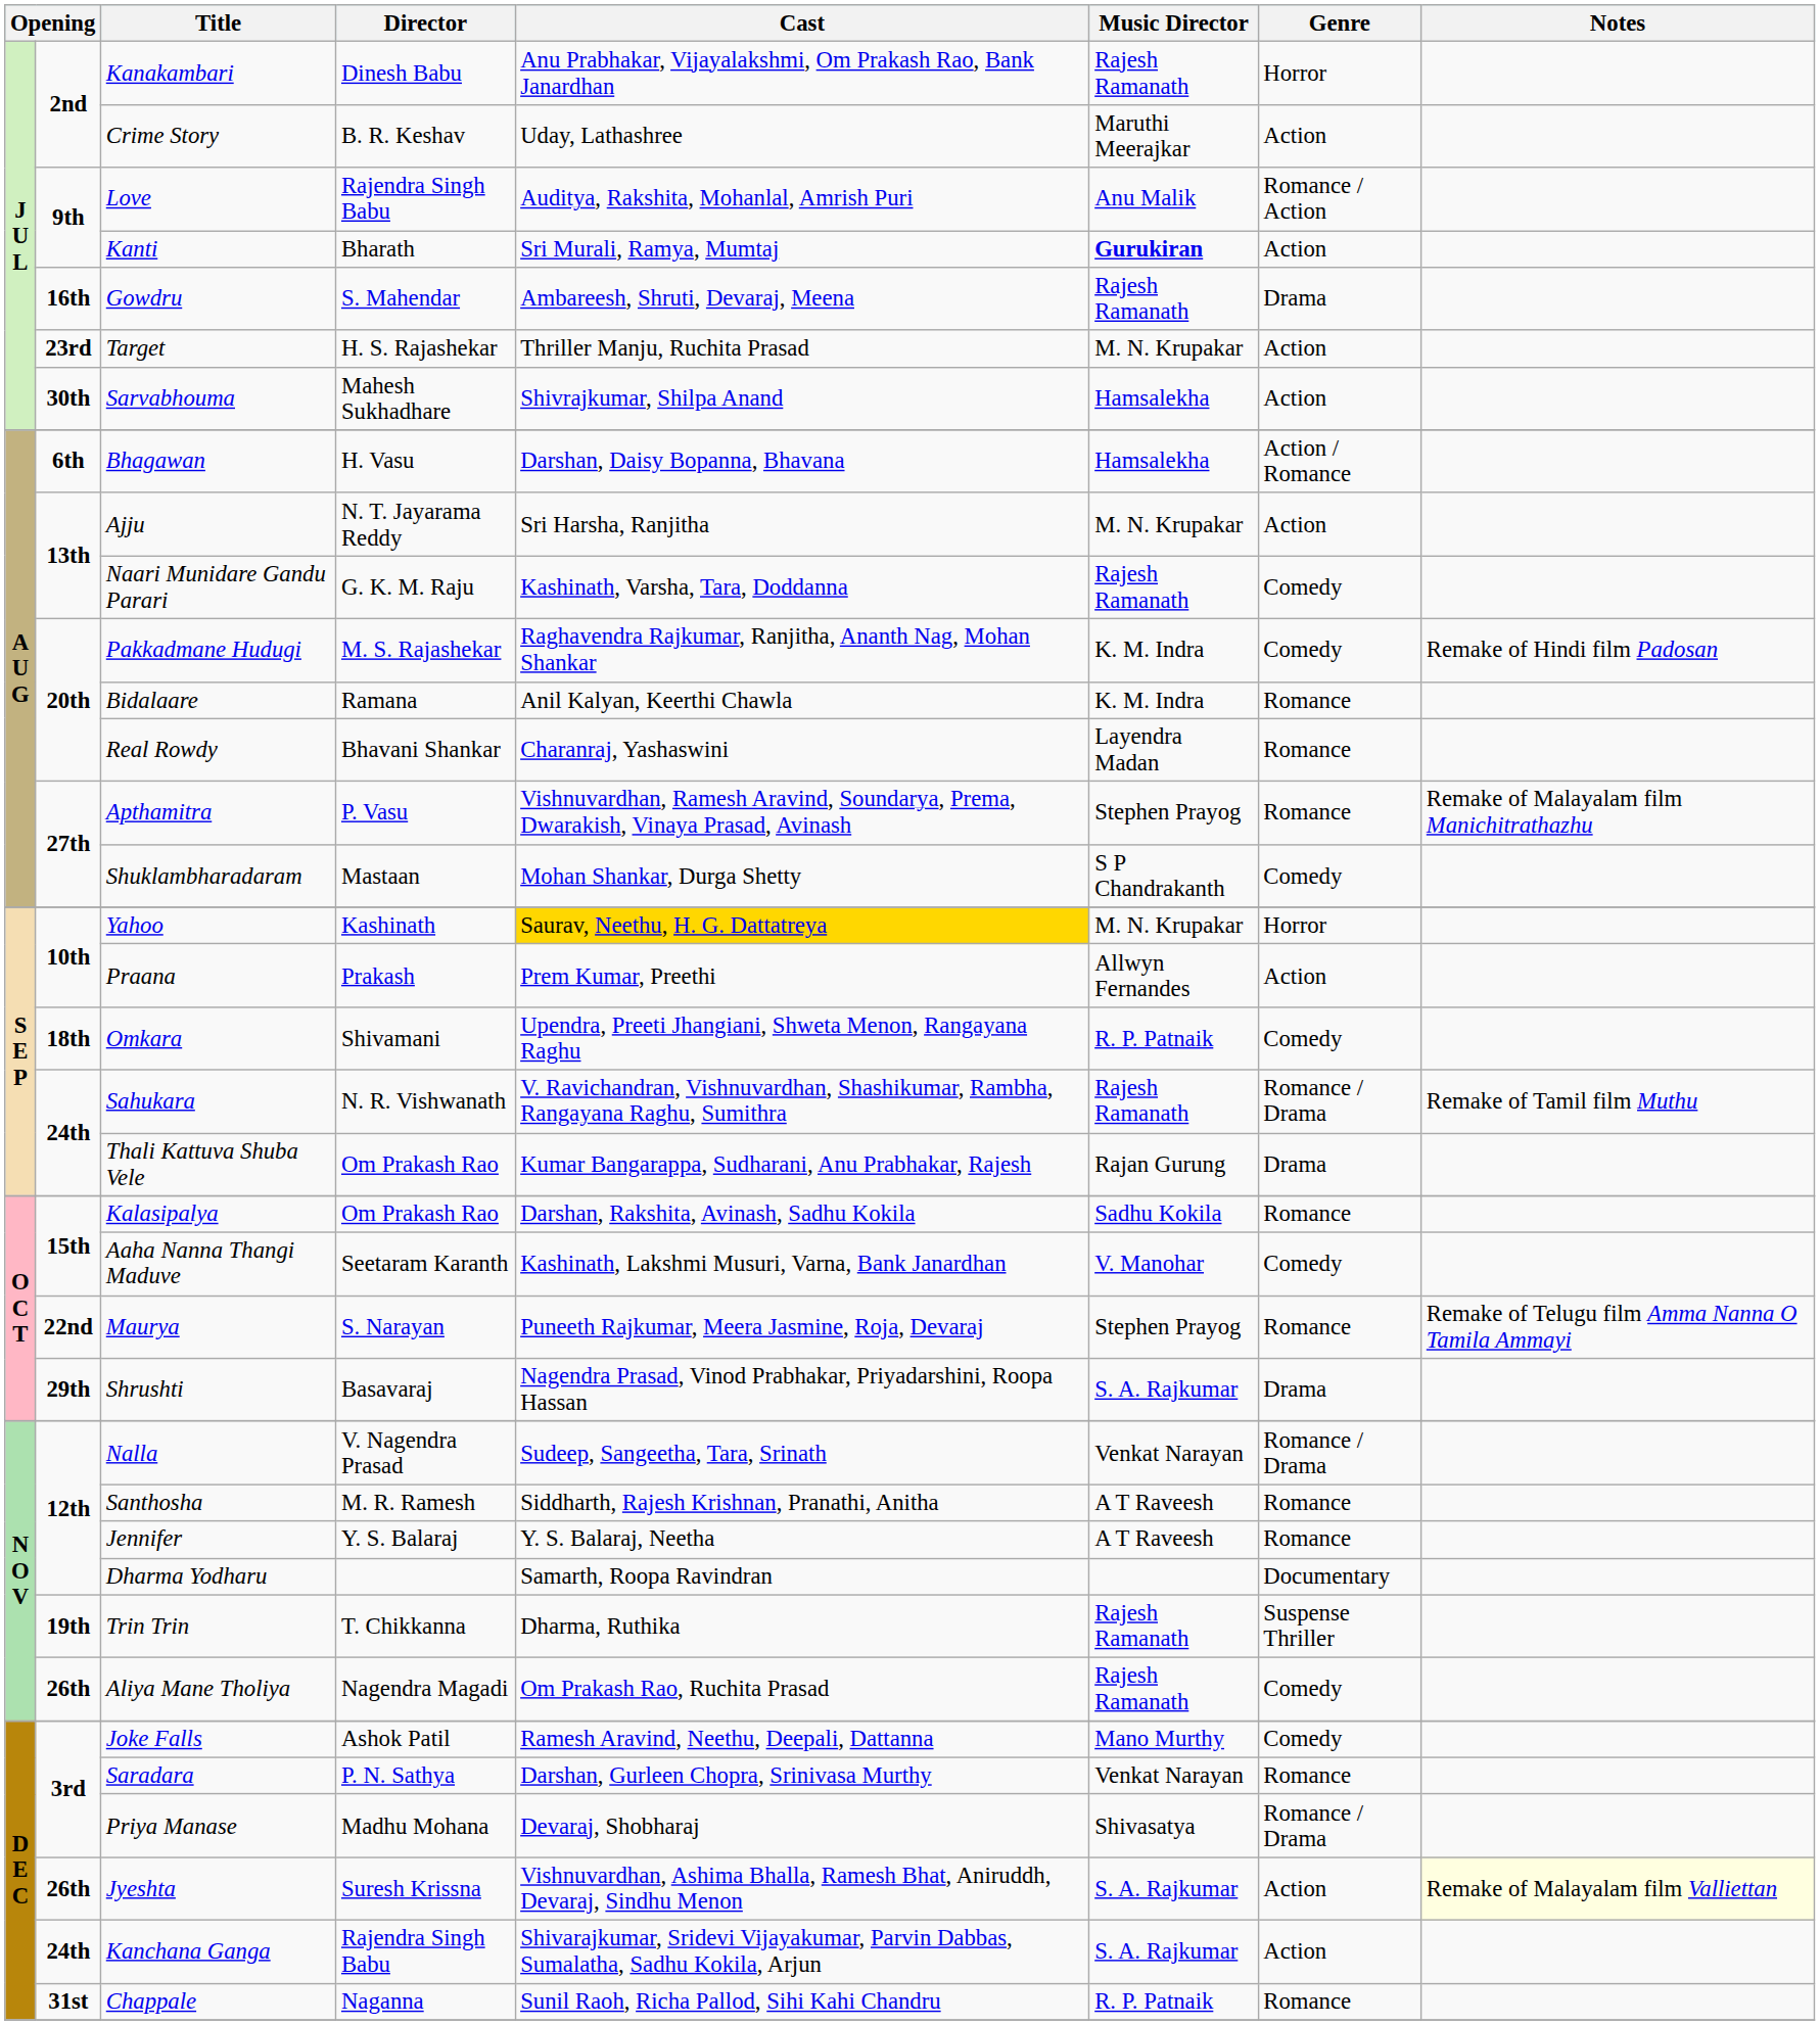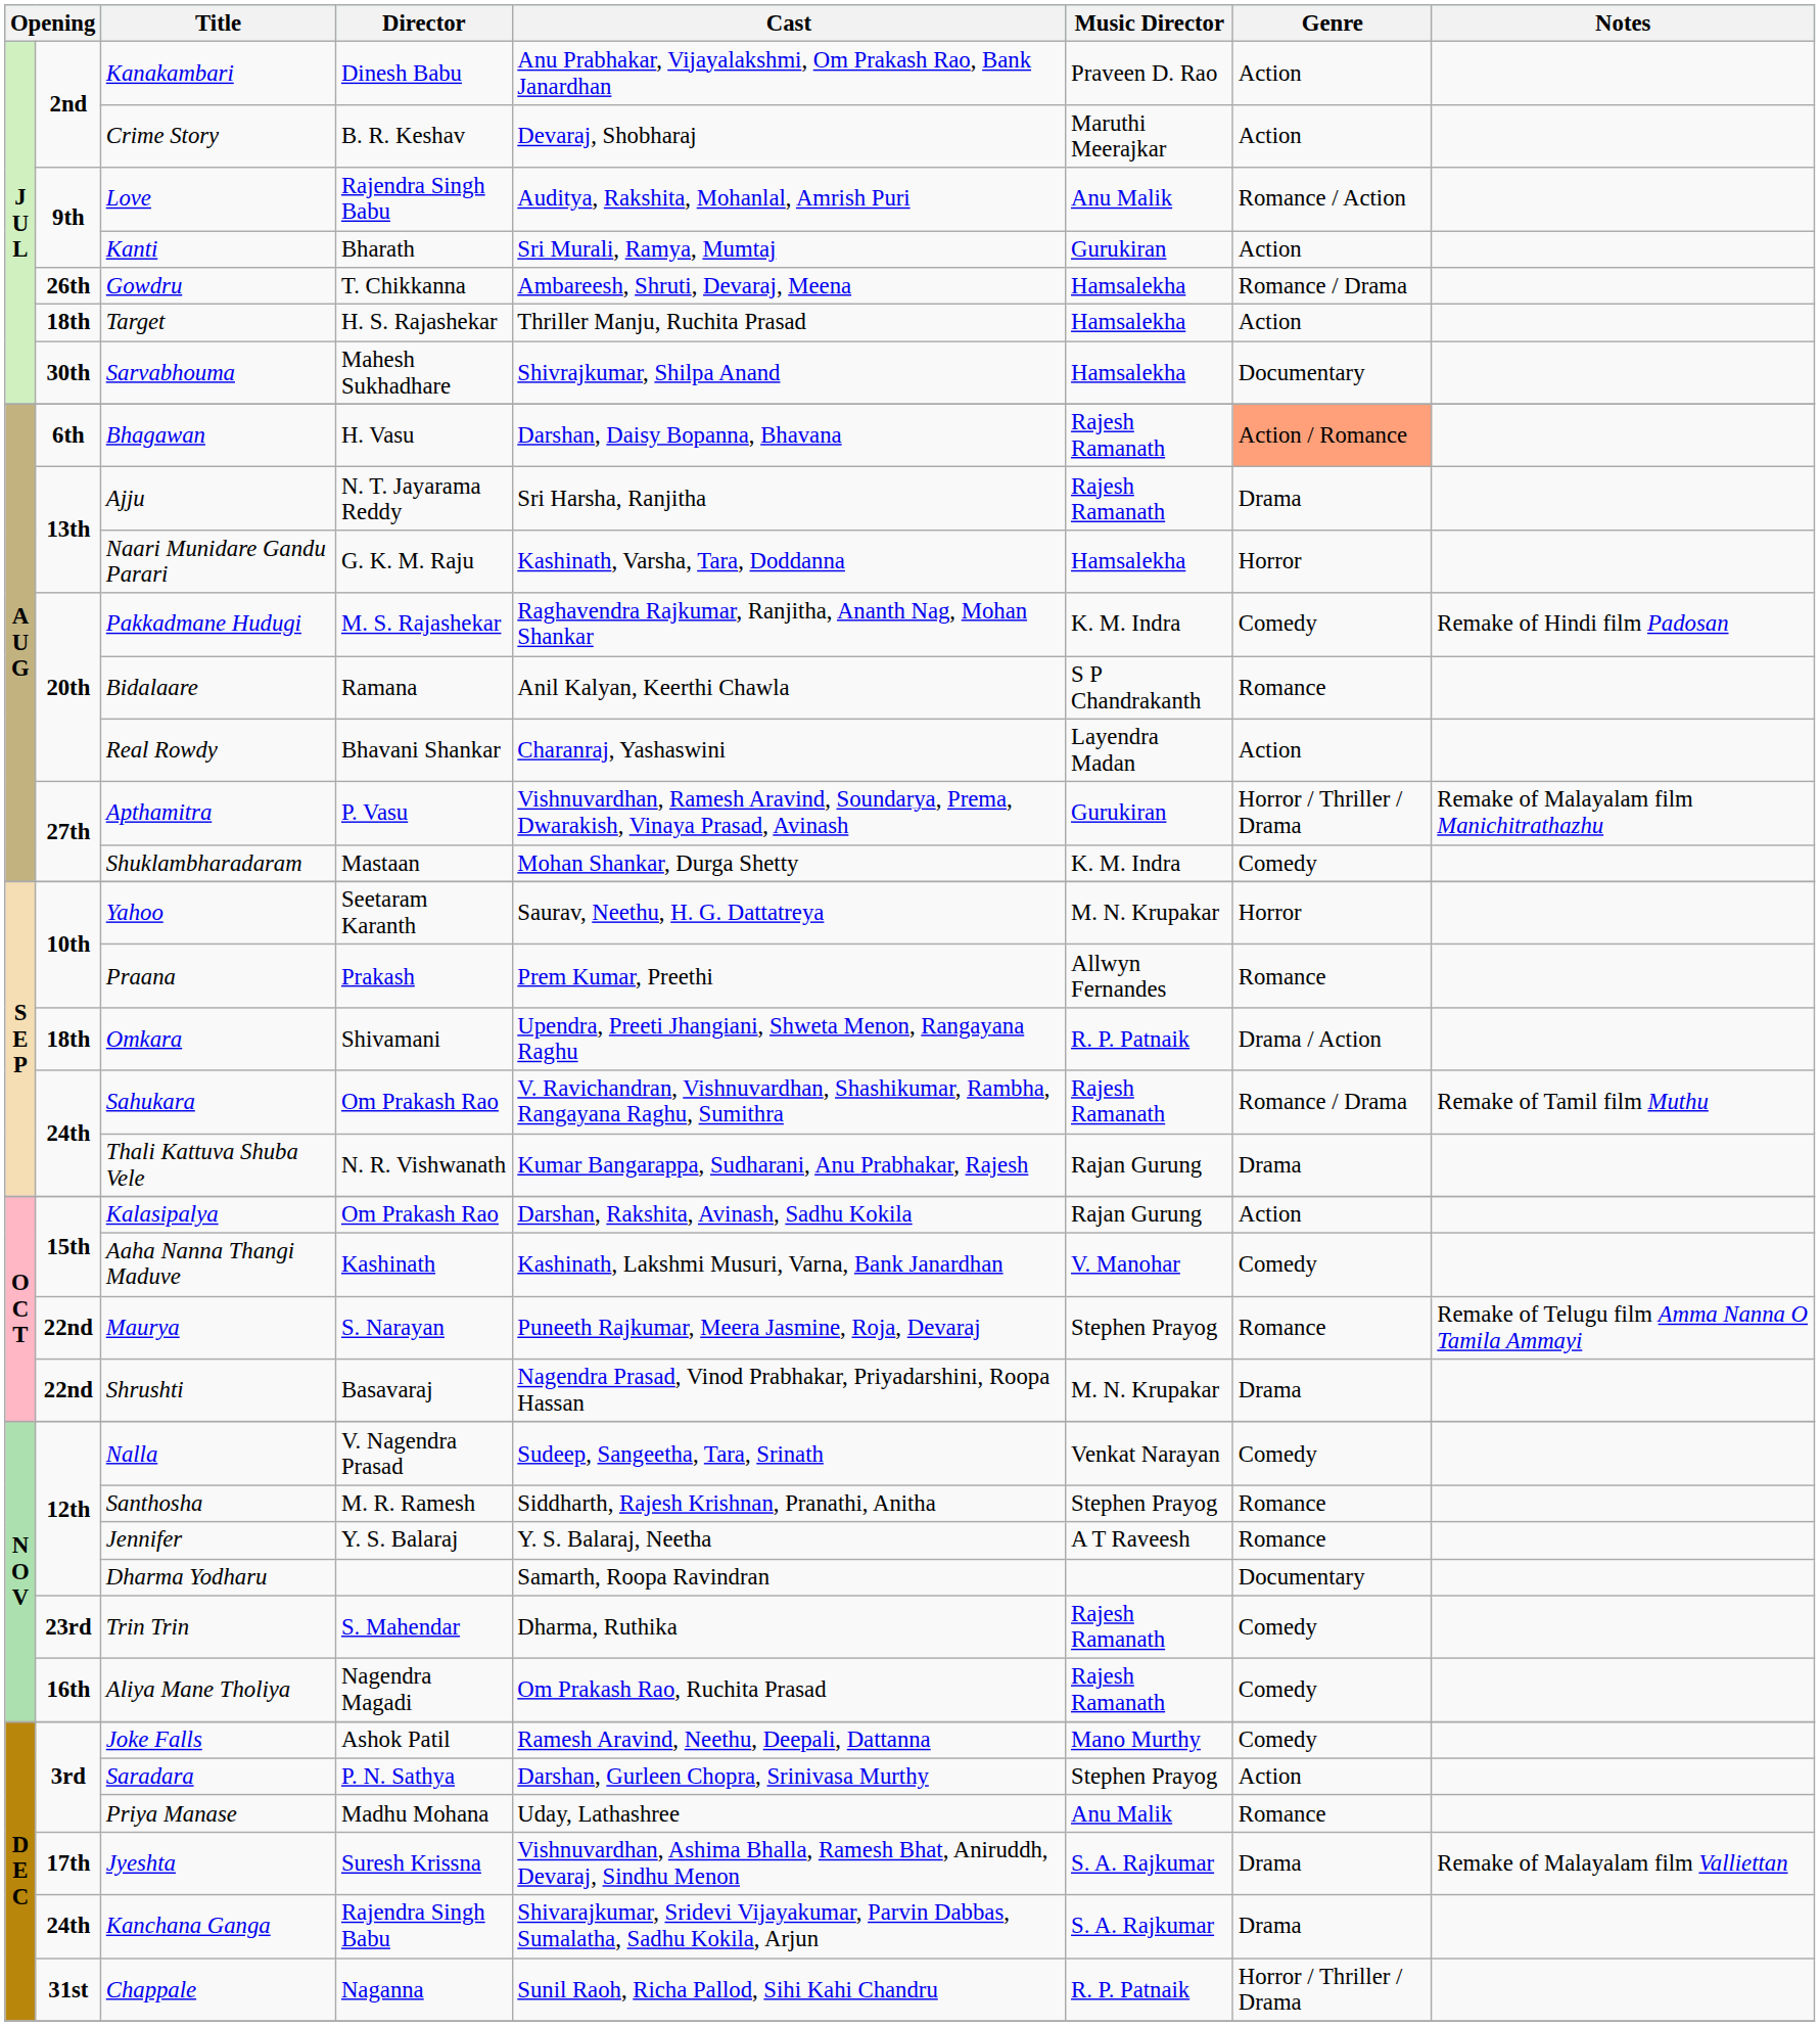Kanakambari | Music Director: Rajesh Ramanath -> Praveen D. Rao
Kanakambari | Genre: Horror -> Action
Crime Story | Cast: Uday, Lathashree -> Devaraj, Shobharaj
Kanti | Music Director: bold -> normal
Gowdru | column 2: 16th -> 26th
Gowdru | Director: S. Mahendar -> T. Chikkanna
Gowdru | Music Director: Rajesh Ramanath -> Hamsalekha
Gowdru | Genre: Drama -> Romance / Drama
Target | column 2: 23rd -> 18th
Target | Music Director: M. N. Krupakar -> Hamsalekha
Sarvabhouma | Genre: Action -> Documentary
Bhagawan | Music Director: Hamsalekha -> Rajesh Ramanath
Bhagawan | Genre: no background -> lightsalmon background
Ajju | Music Director: M. N. Krupakar -> Rajesh Ramanath
Ajju | Genre: Action -> Drama
Naari Munidare Gandu Parari | Music Director: Rajesh Ramanath -> Hamsalekha
Naari Munidare Gandu Parari | Genre: Comedy -> Horror
Bidalaare | Music Director: K. M. Indra -> S P Chandrakanth
Real Rowdy | Genre: Romance -> Action
Apthamitra | Music Director: Stephen Prayog -> Gurukiran
Apthamitra | Genre: Romance -> Horror / Thriller / Drama
Shuklambharadaram | Music Director: S P Chandrakanth -> K. M. Indra
Yahoo | Director: Kashinath -> Seetaram Karanth
Yahoo | Cast: gold background -> no background
Praana | Genre: Action -> Romance
Omkara | Genre: Comedy -> Drama / Action
Sahukara | Director: N. R. Vishwanath -> Om Prakash Rao
Thali Kattuva Shuba Vele | Director: Om Prakash Rao -> N. R. Vishwanath
Kalasipalya | Music Director: Sadhu Kokila -> Rajan Gurung
Kalasipalya | Genre: Romance -> Action
Aaha Nanna Thangi Maduve | Director: Seetaram Karanth -> Kashinath
Shrushti | column 2: 29th -> 22nd
Shrushti | Music Director: S. A. Rajkumar -> M. N. Krupakar
Nalla | Genre: Romance / Drama -> Comedy
Santhosha | Music Director: A T Raveesh -> Stephen Prayog
Trin Trin | column 2: 19th -> 23rd
Trin Trin | Director: T. Chikkanna -> S. Mahendar
Trin Trin | Genre: Suspense Thriller -> Comedy
Aliya Mane Tholiya | column 2: 26th -> 16th
Saradara | Music Director: Venkat Narayan -> Stephen Prayog
Saradara | Genre: Romance -> Action
Priya Manase | Cast: Devaraj, Shobharaj -> Uday, Lathashree
Priya Manase | Music Director: Shivasatya -> Anu Malik
Priya Manase | Genre: Romance / Drama -> Romance
Jyeshta | column 2: 26th -> 17th
Jyeshta | Genre: Action -> Drama
Jyeshta | Notes: lightyellow background -> no background
Kanchana Ganga | Genre: Action -> Drama
Chappale | Genre: Romance -> Horror / Thriller / Drama
